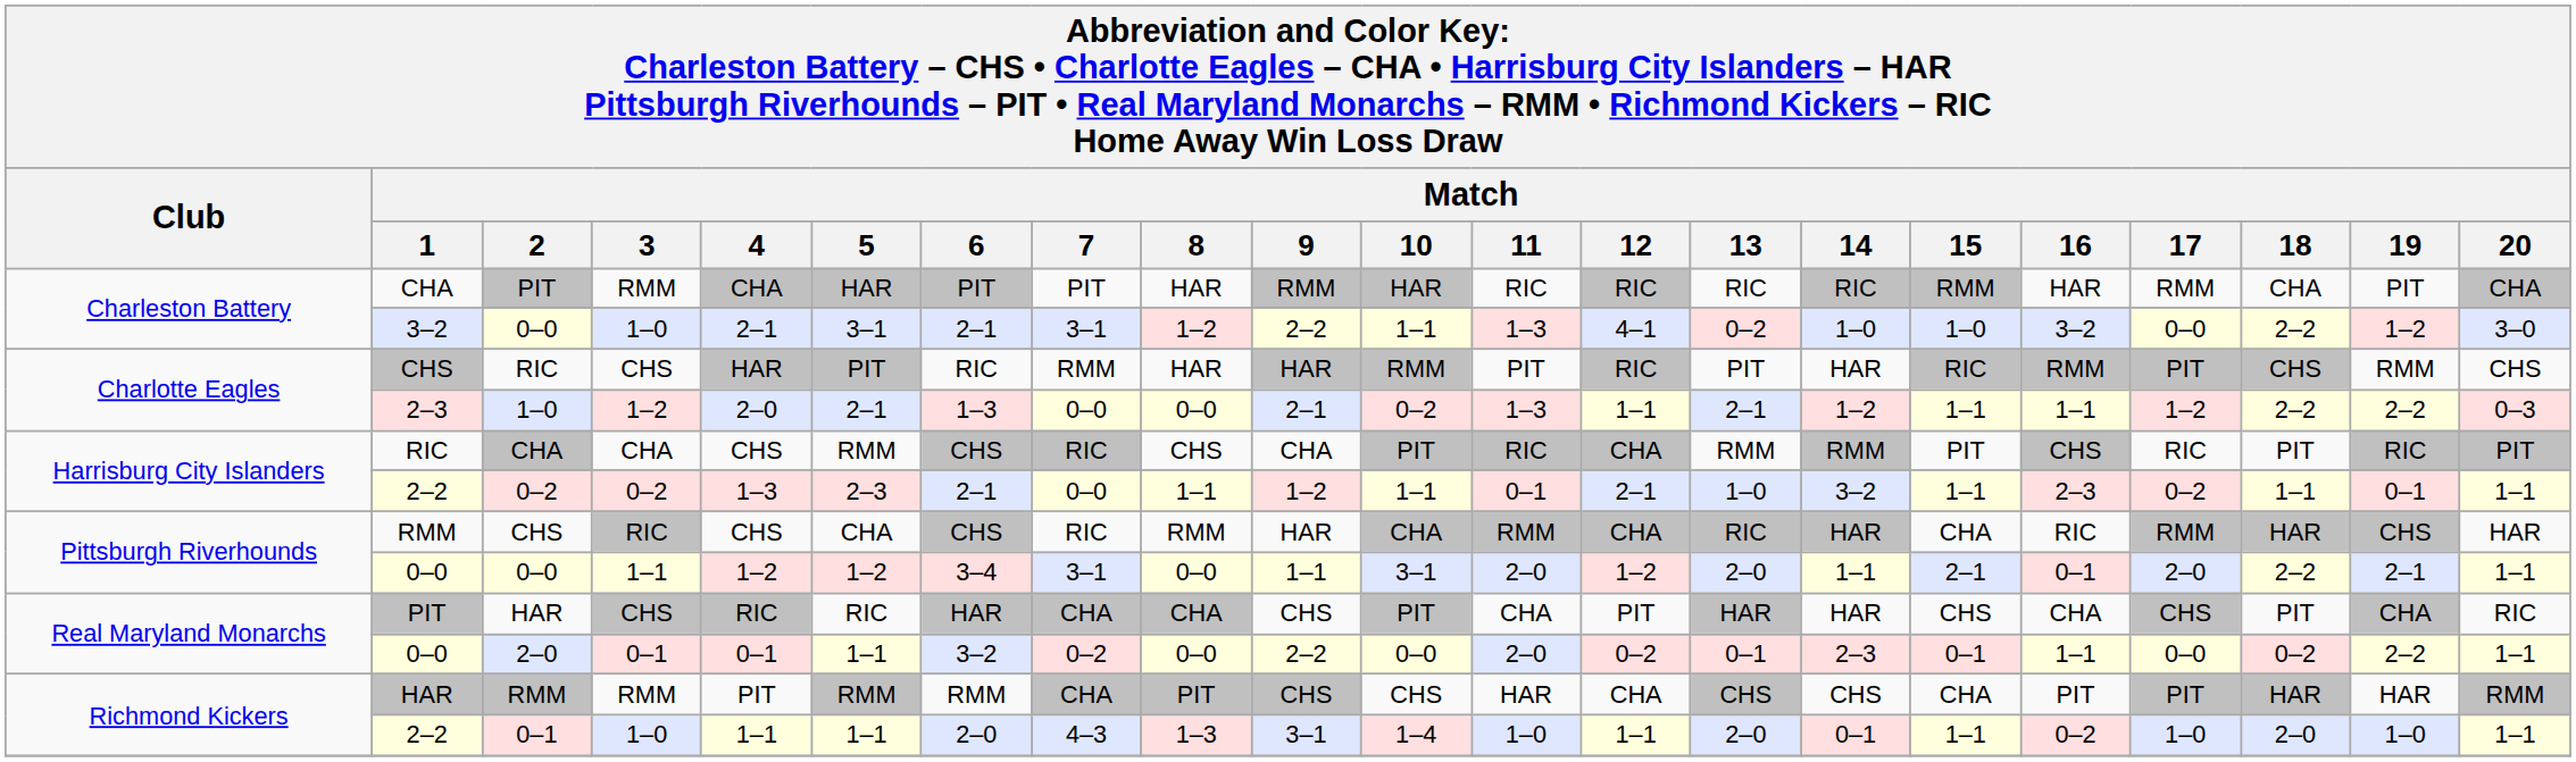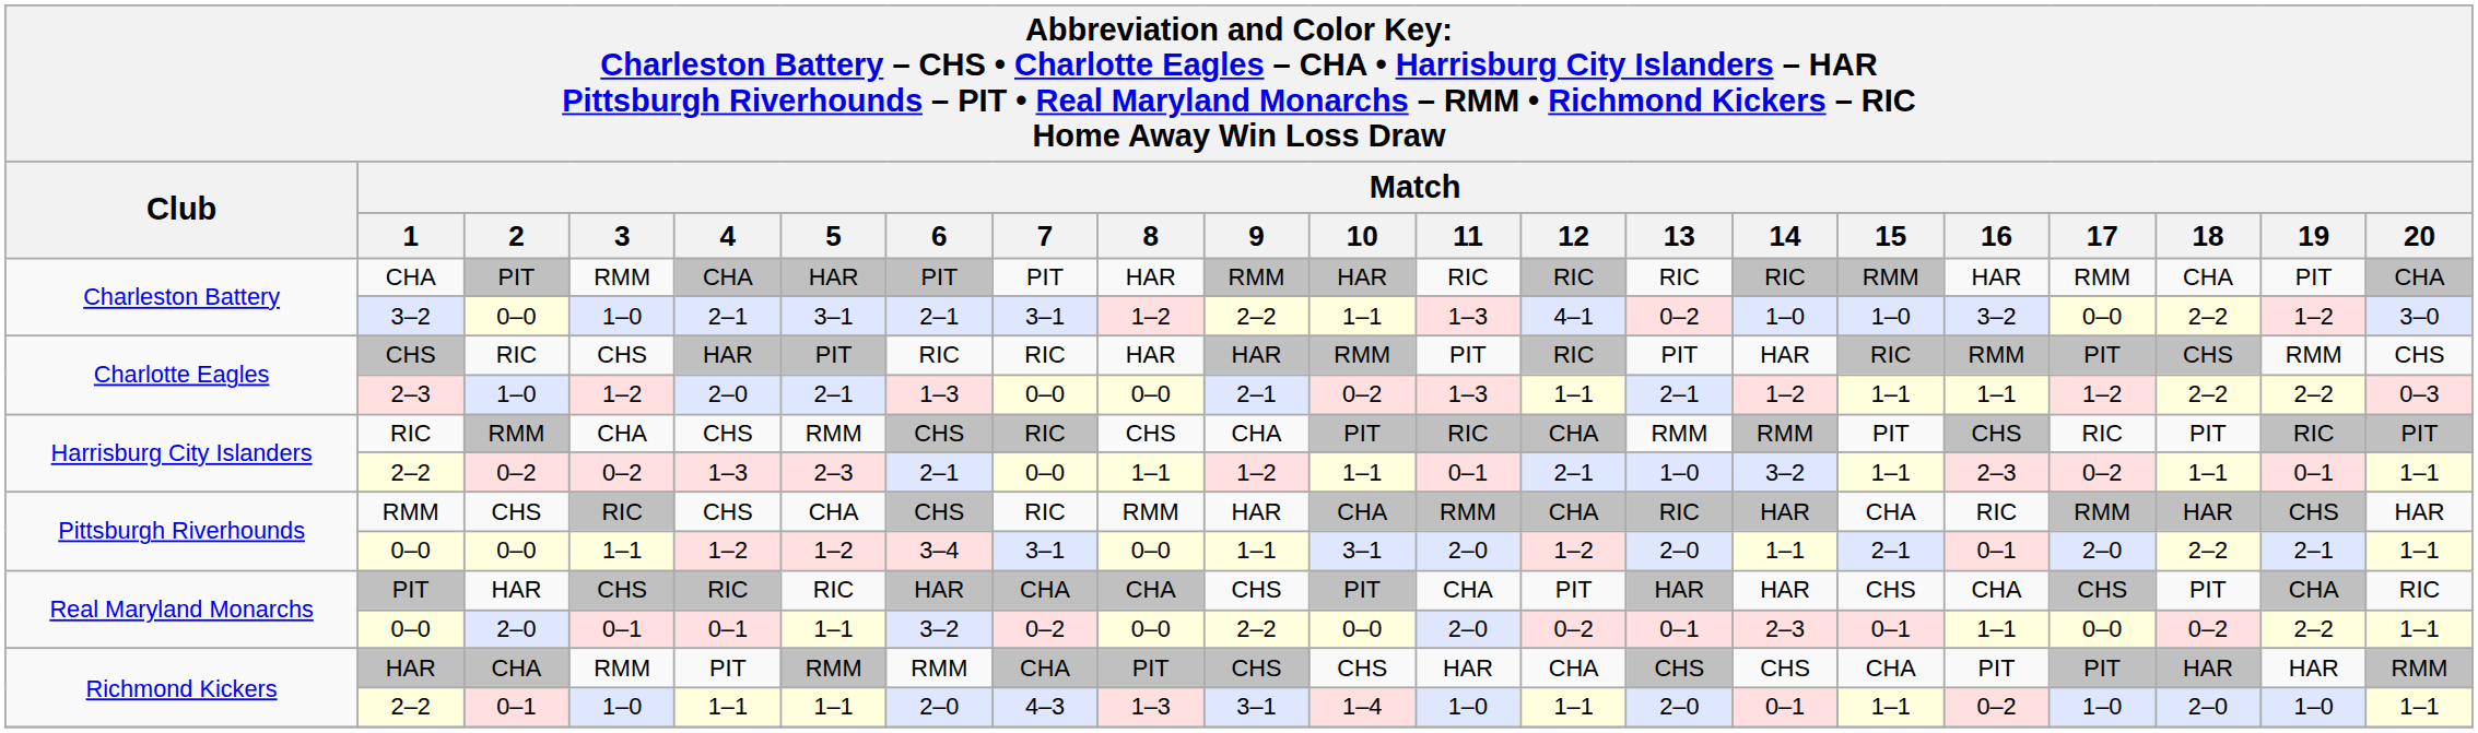row 6 | Match / 7: RMM -> RIC
row 8 | Match / 2: CHA -> RMM
row 14 | Match / 2: RMM -> CHA
